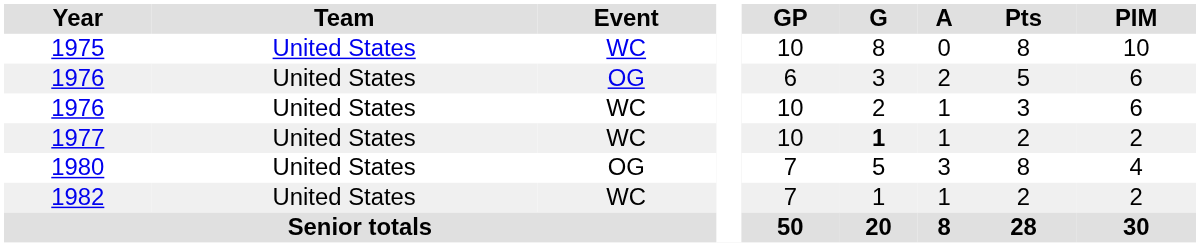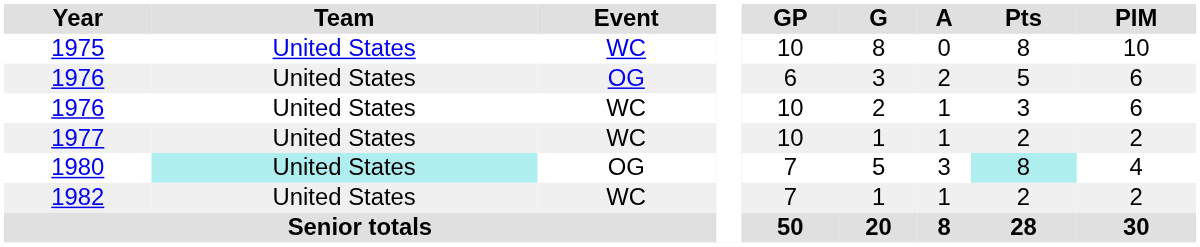1977 | G: bold -> normal
1980 | Team: no background -> paleturquoise background
1980 | Pts: no background -> paleturquoise background
